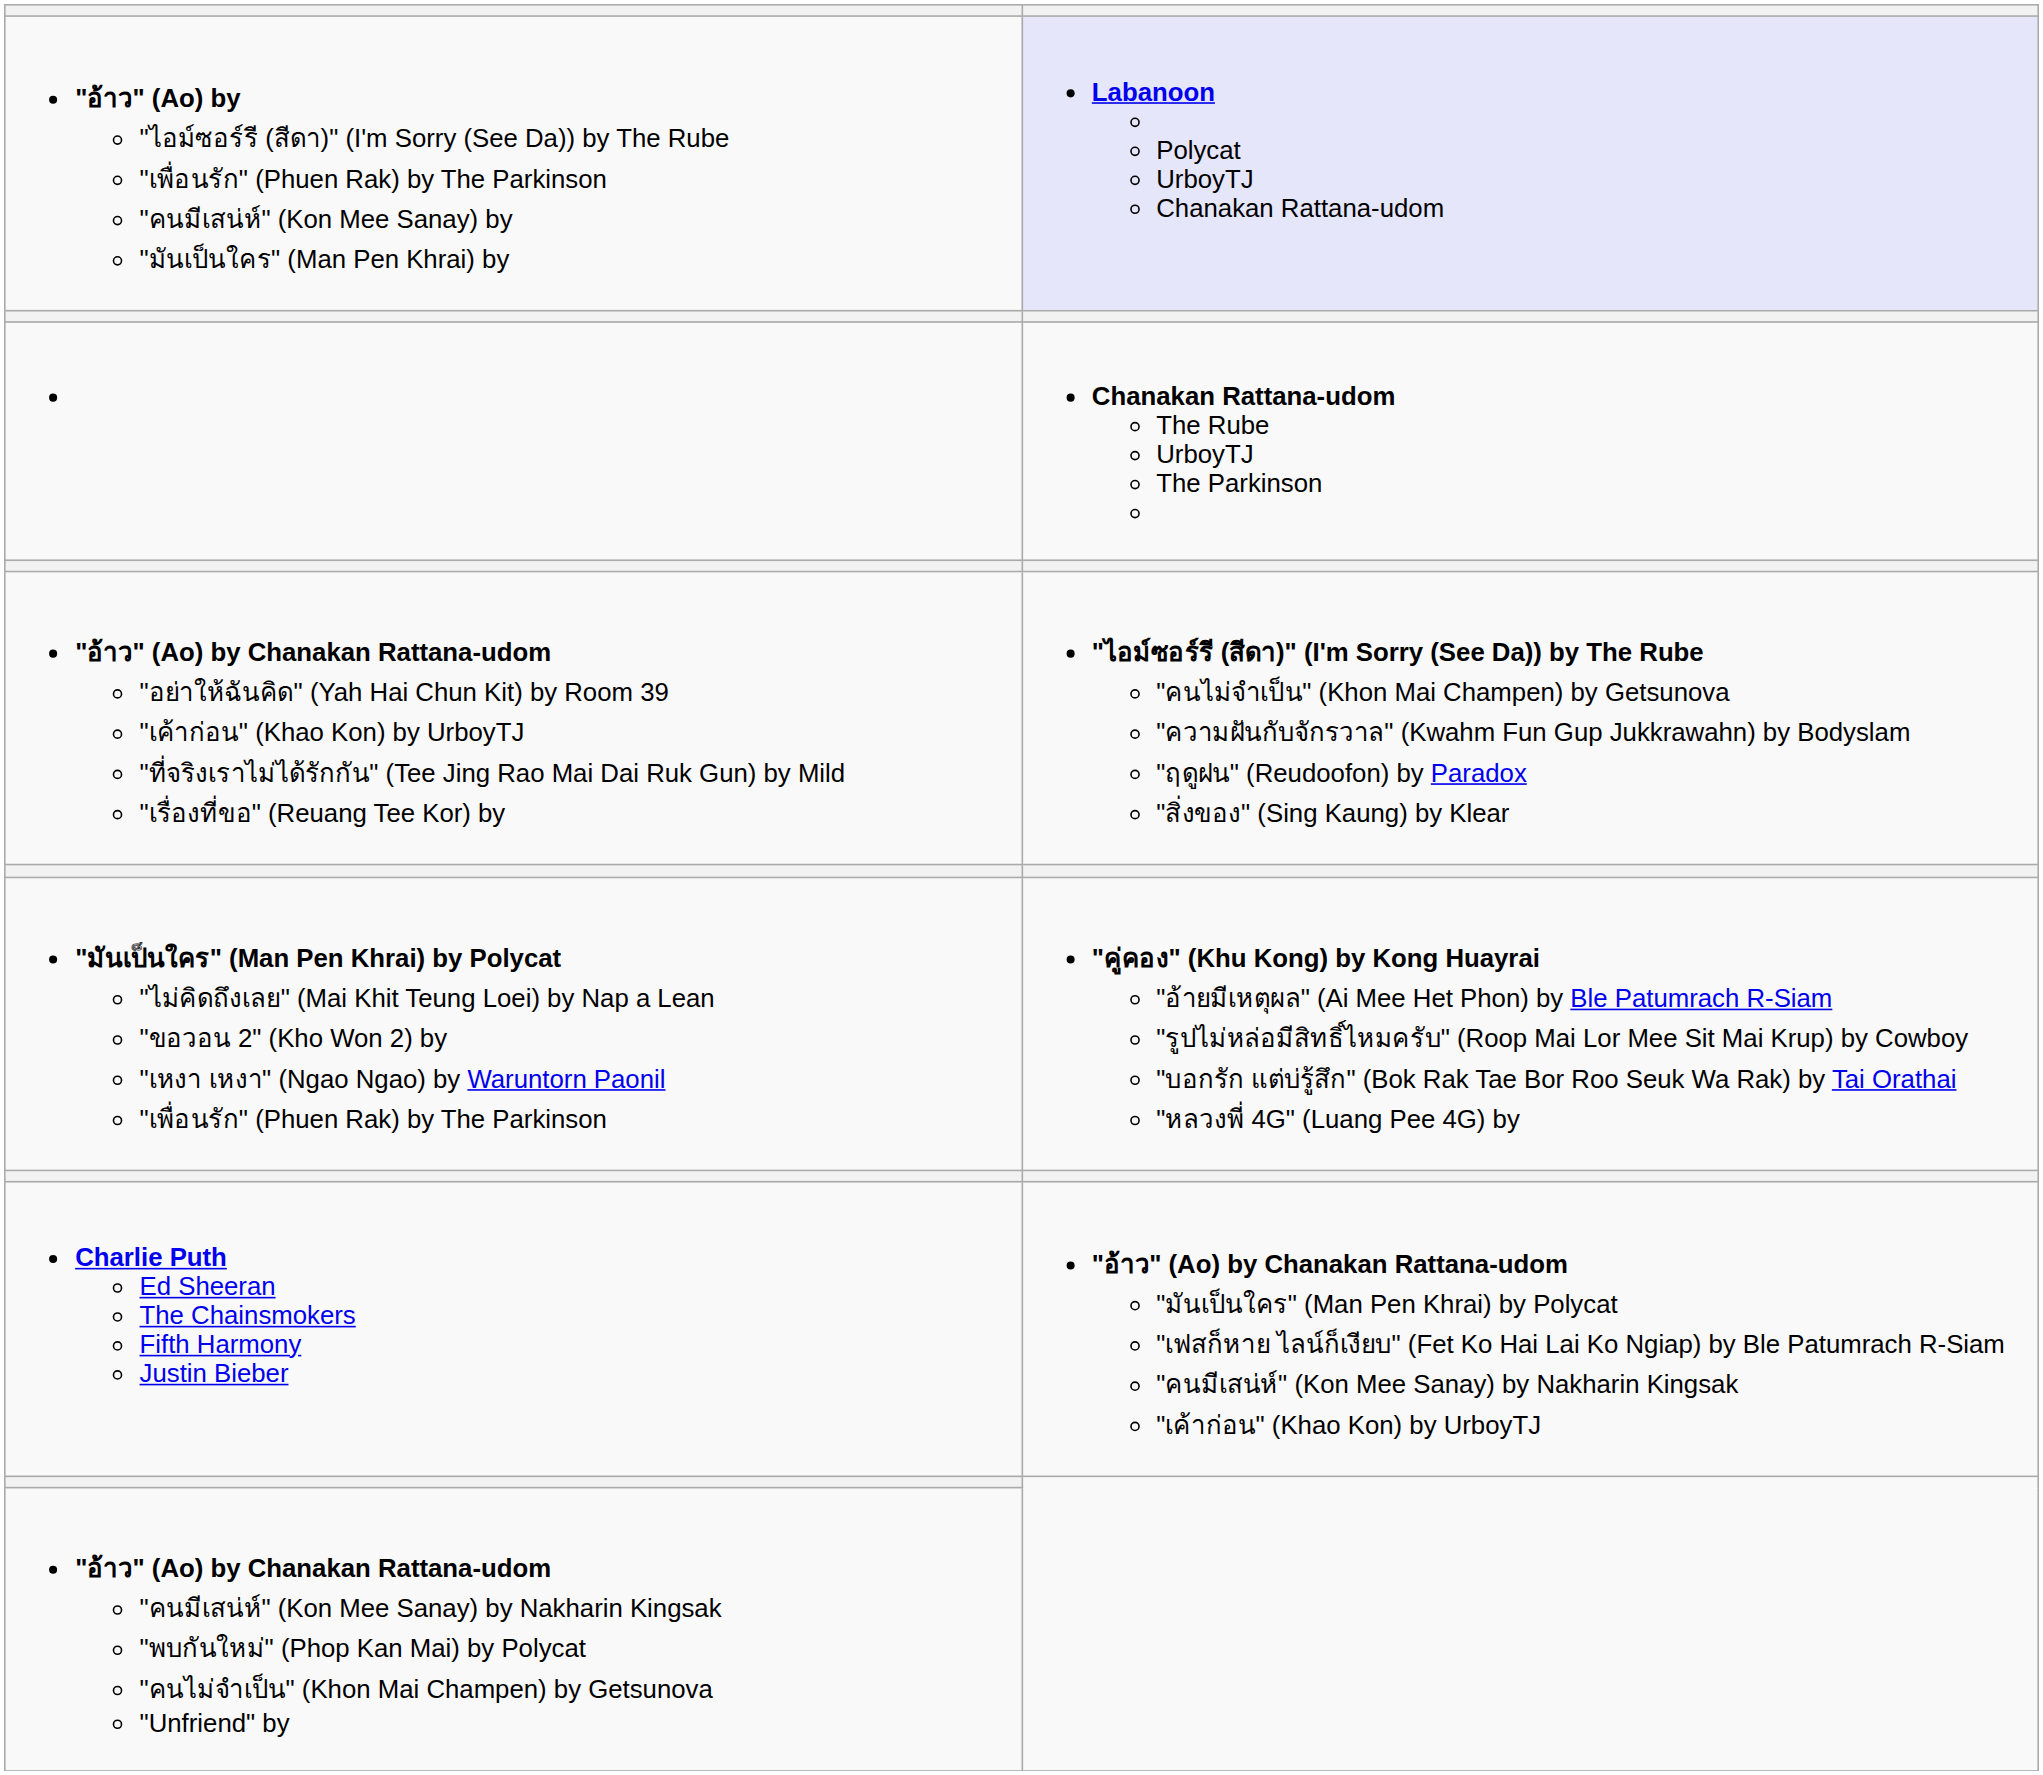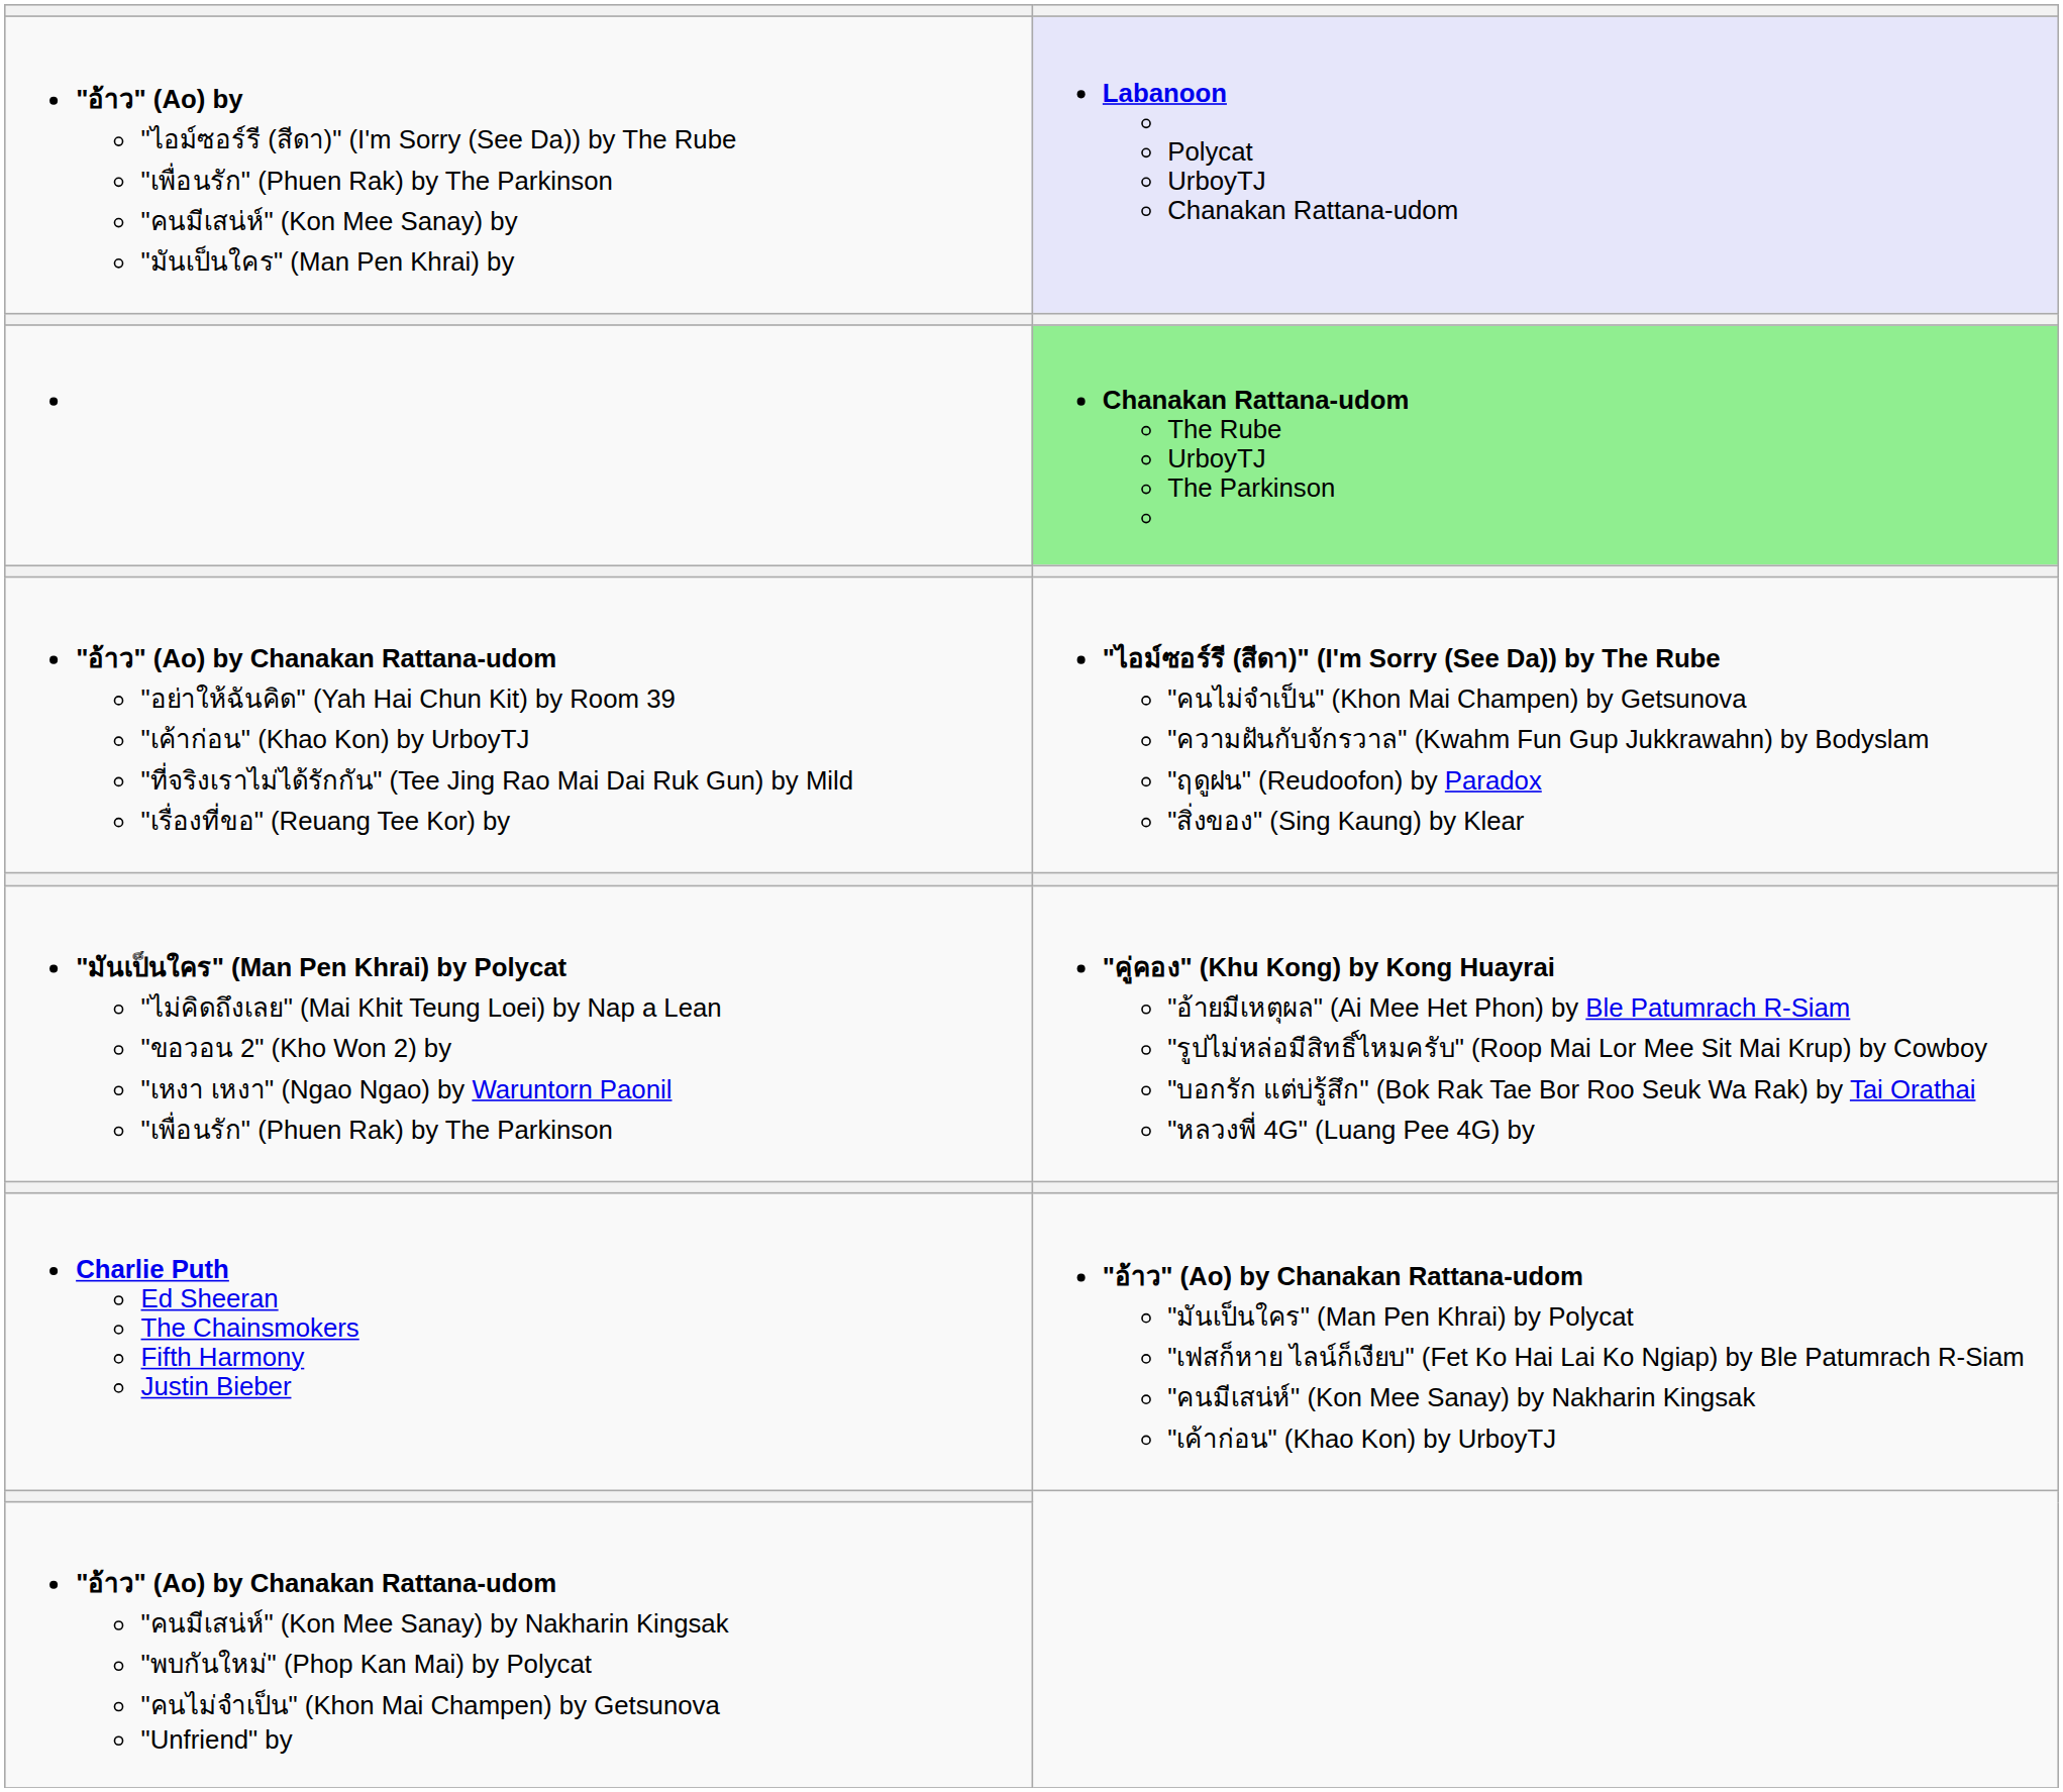row 4 | column 2: no background -> lightgreen background
